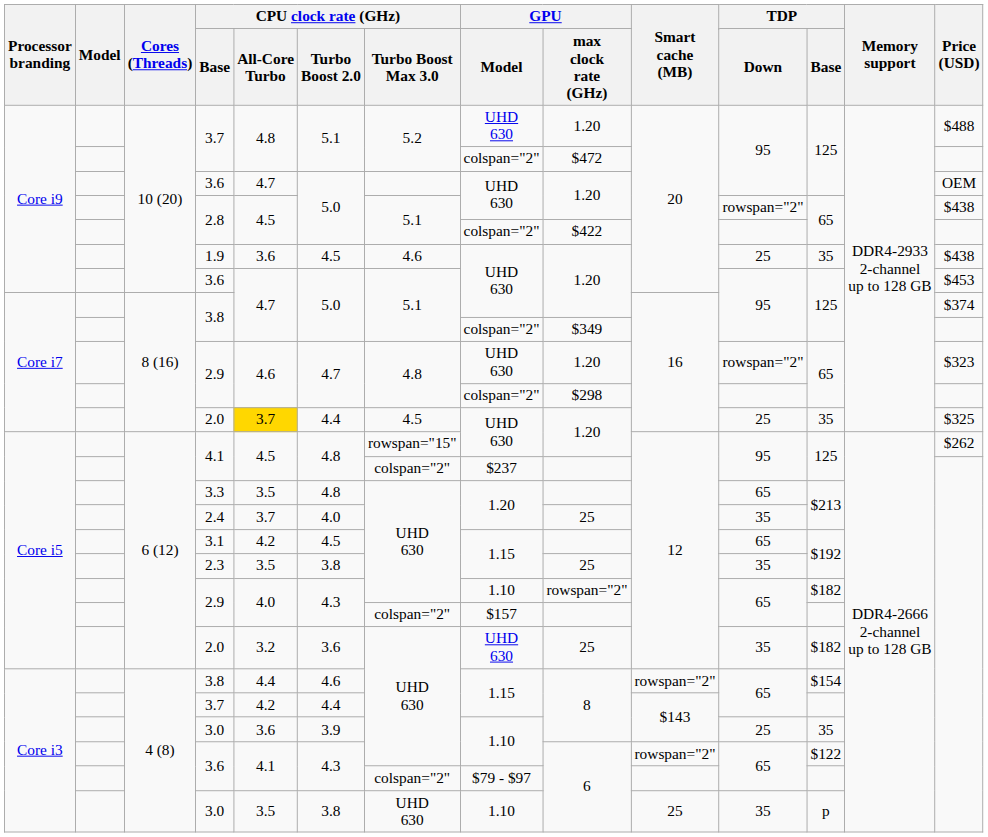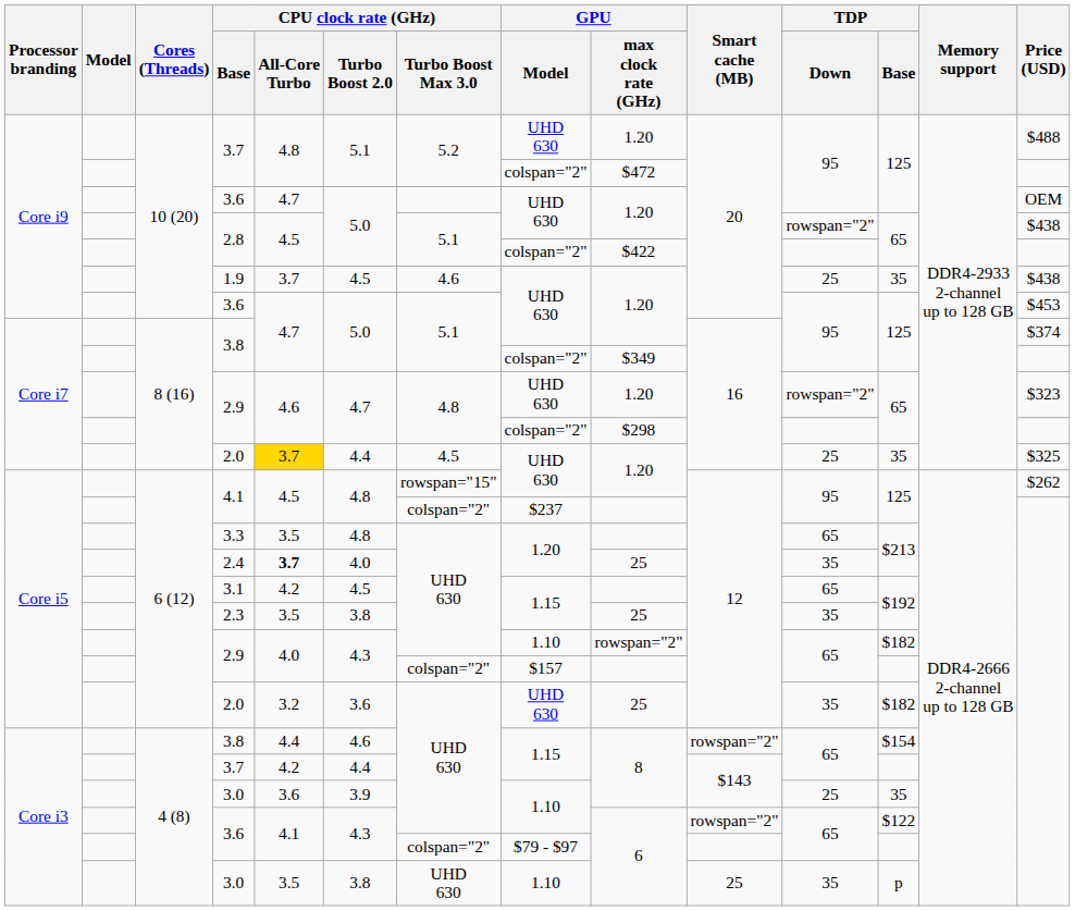1.9 | CPU clock rate (GHz) / All-Core Turbo: 3.6 -> 3.7
2.4 | CPU clock rate (GHz) / All-Core Turbo: normal -> bold
